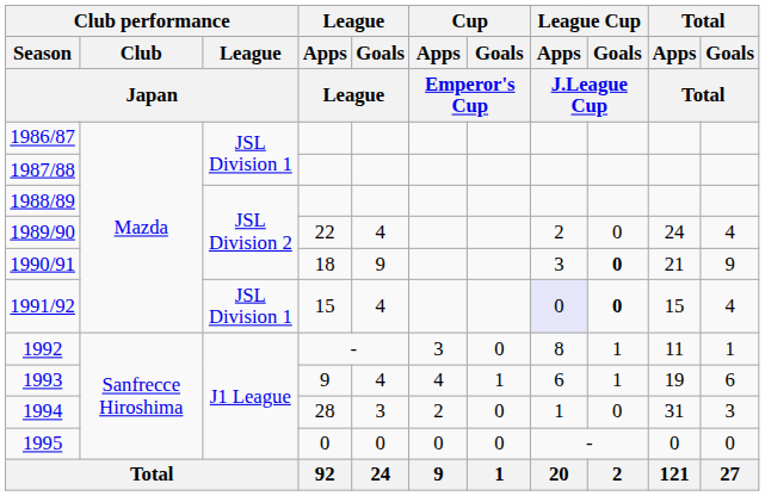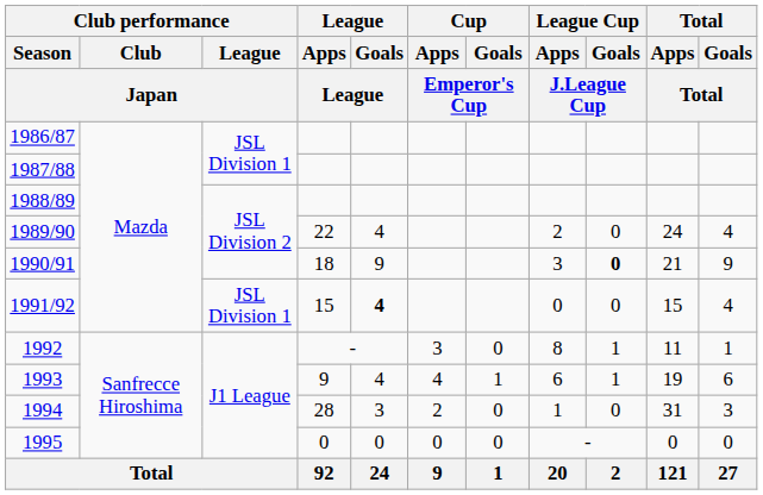1991/92 | League / Goals / League: normal -> bold
1991/92 | League Cup / Apps / J.League Cup: lavender background -> no background
1991/92 | League Cup / Goals / J.League Cup: bold -> normal
